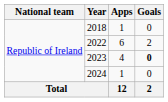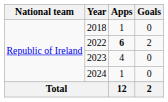2022 | Apps: normal -> bold
2023 | Goals: bold -> normal
